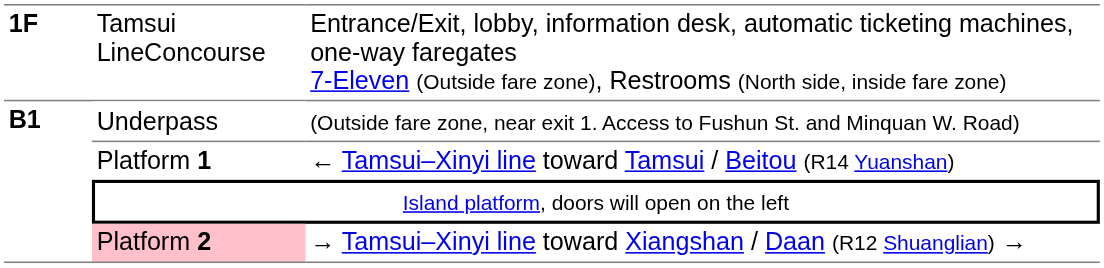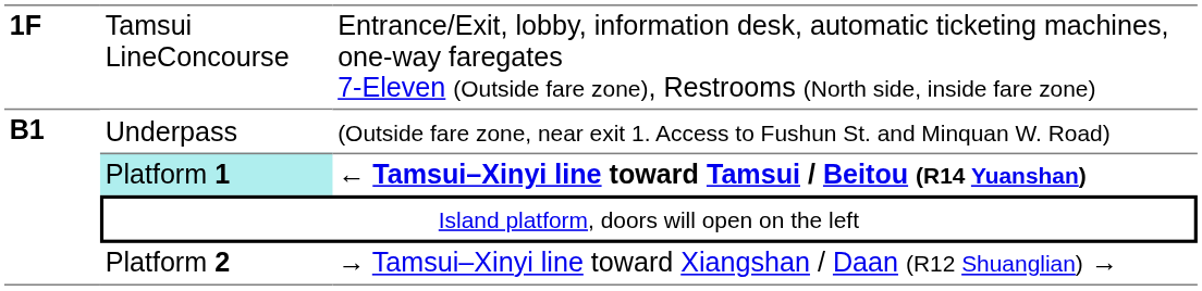Platform 1 | column 2: no background -> paleturquoise background
Platform 1 | column 3: normal -> bold
Platform 2 | column 2: pink background -> no background
